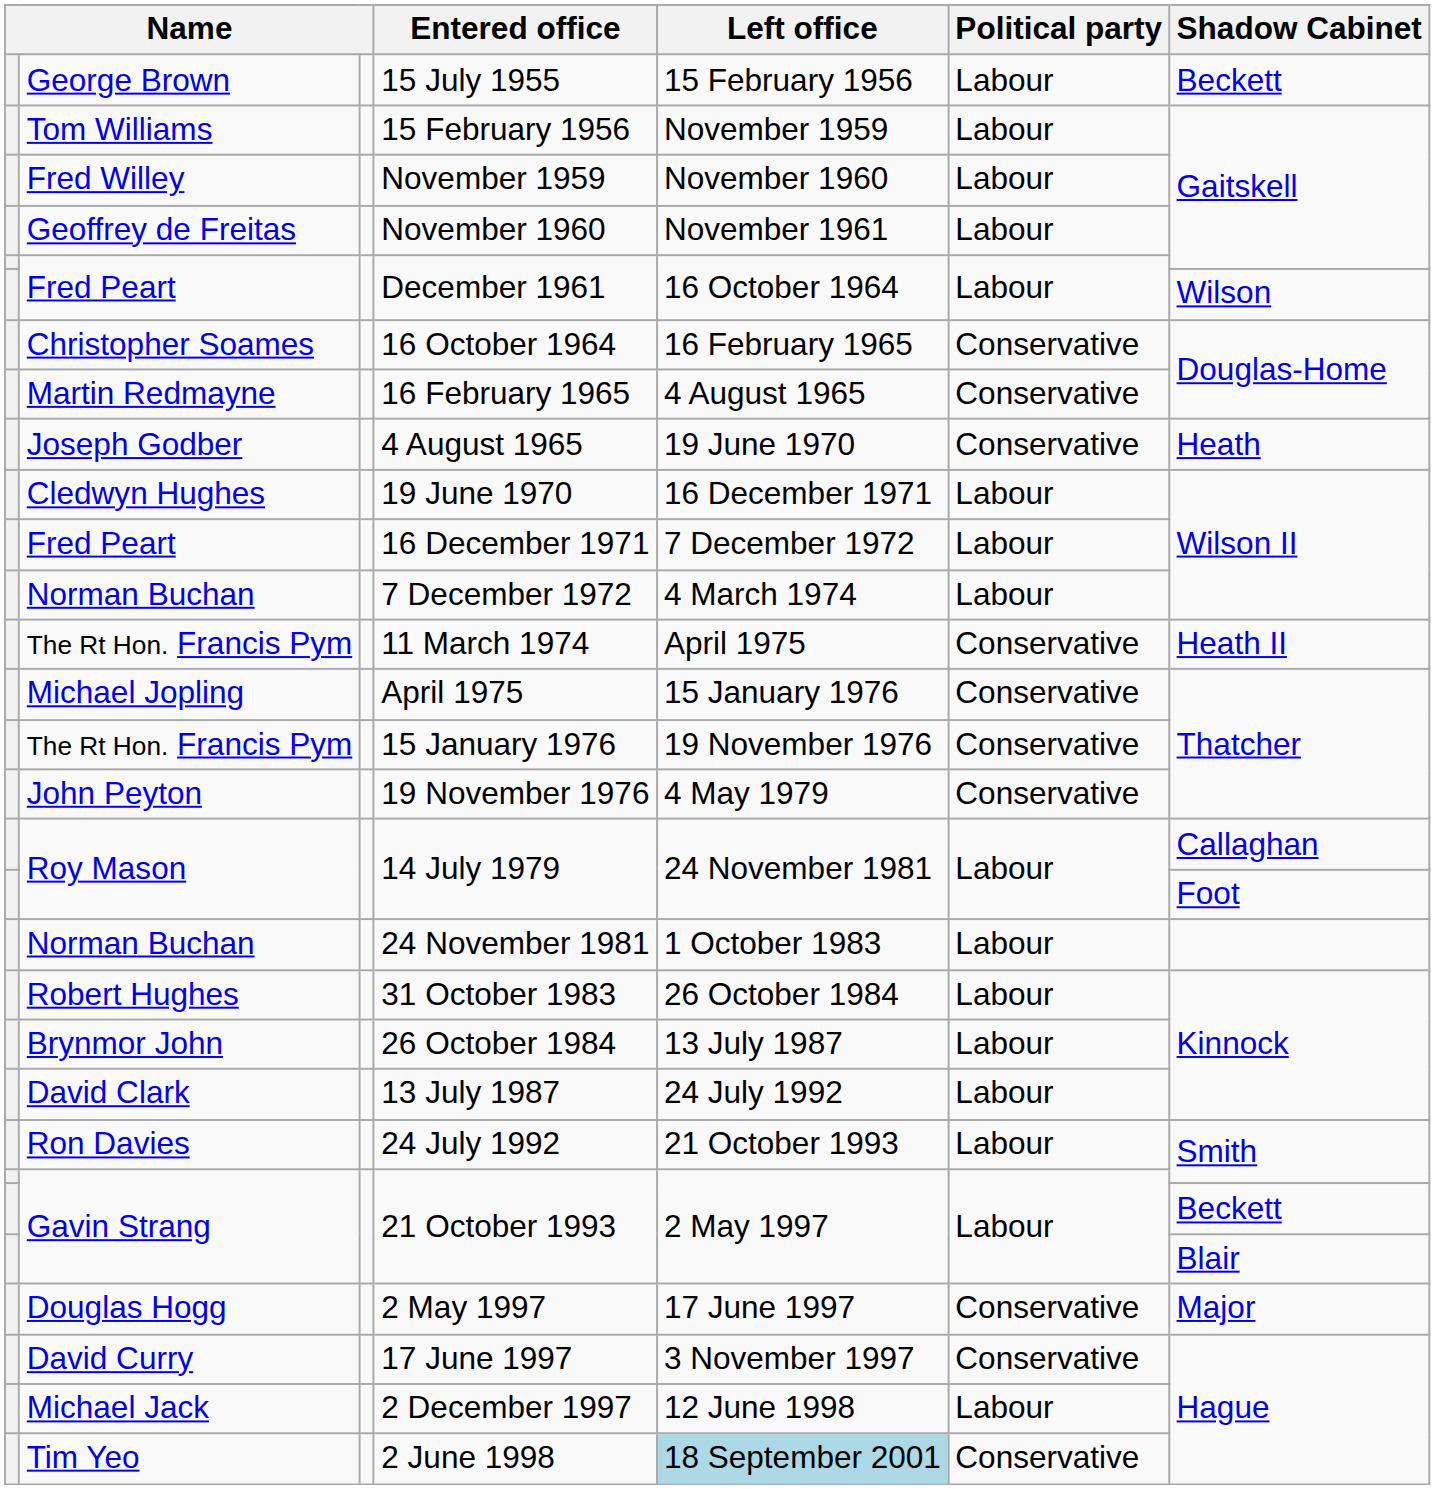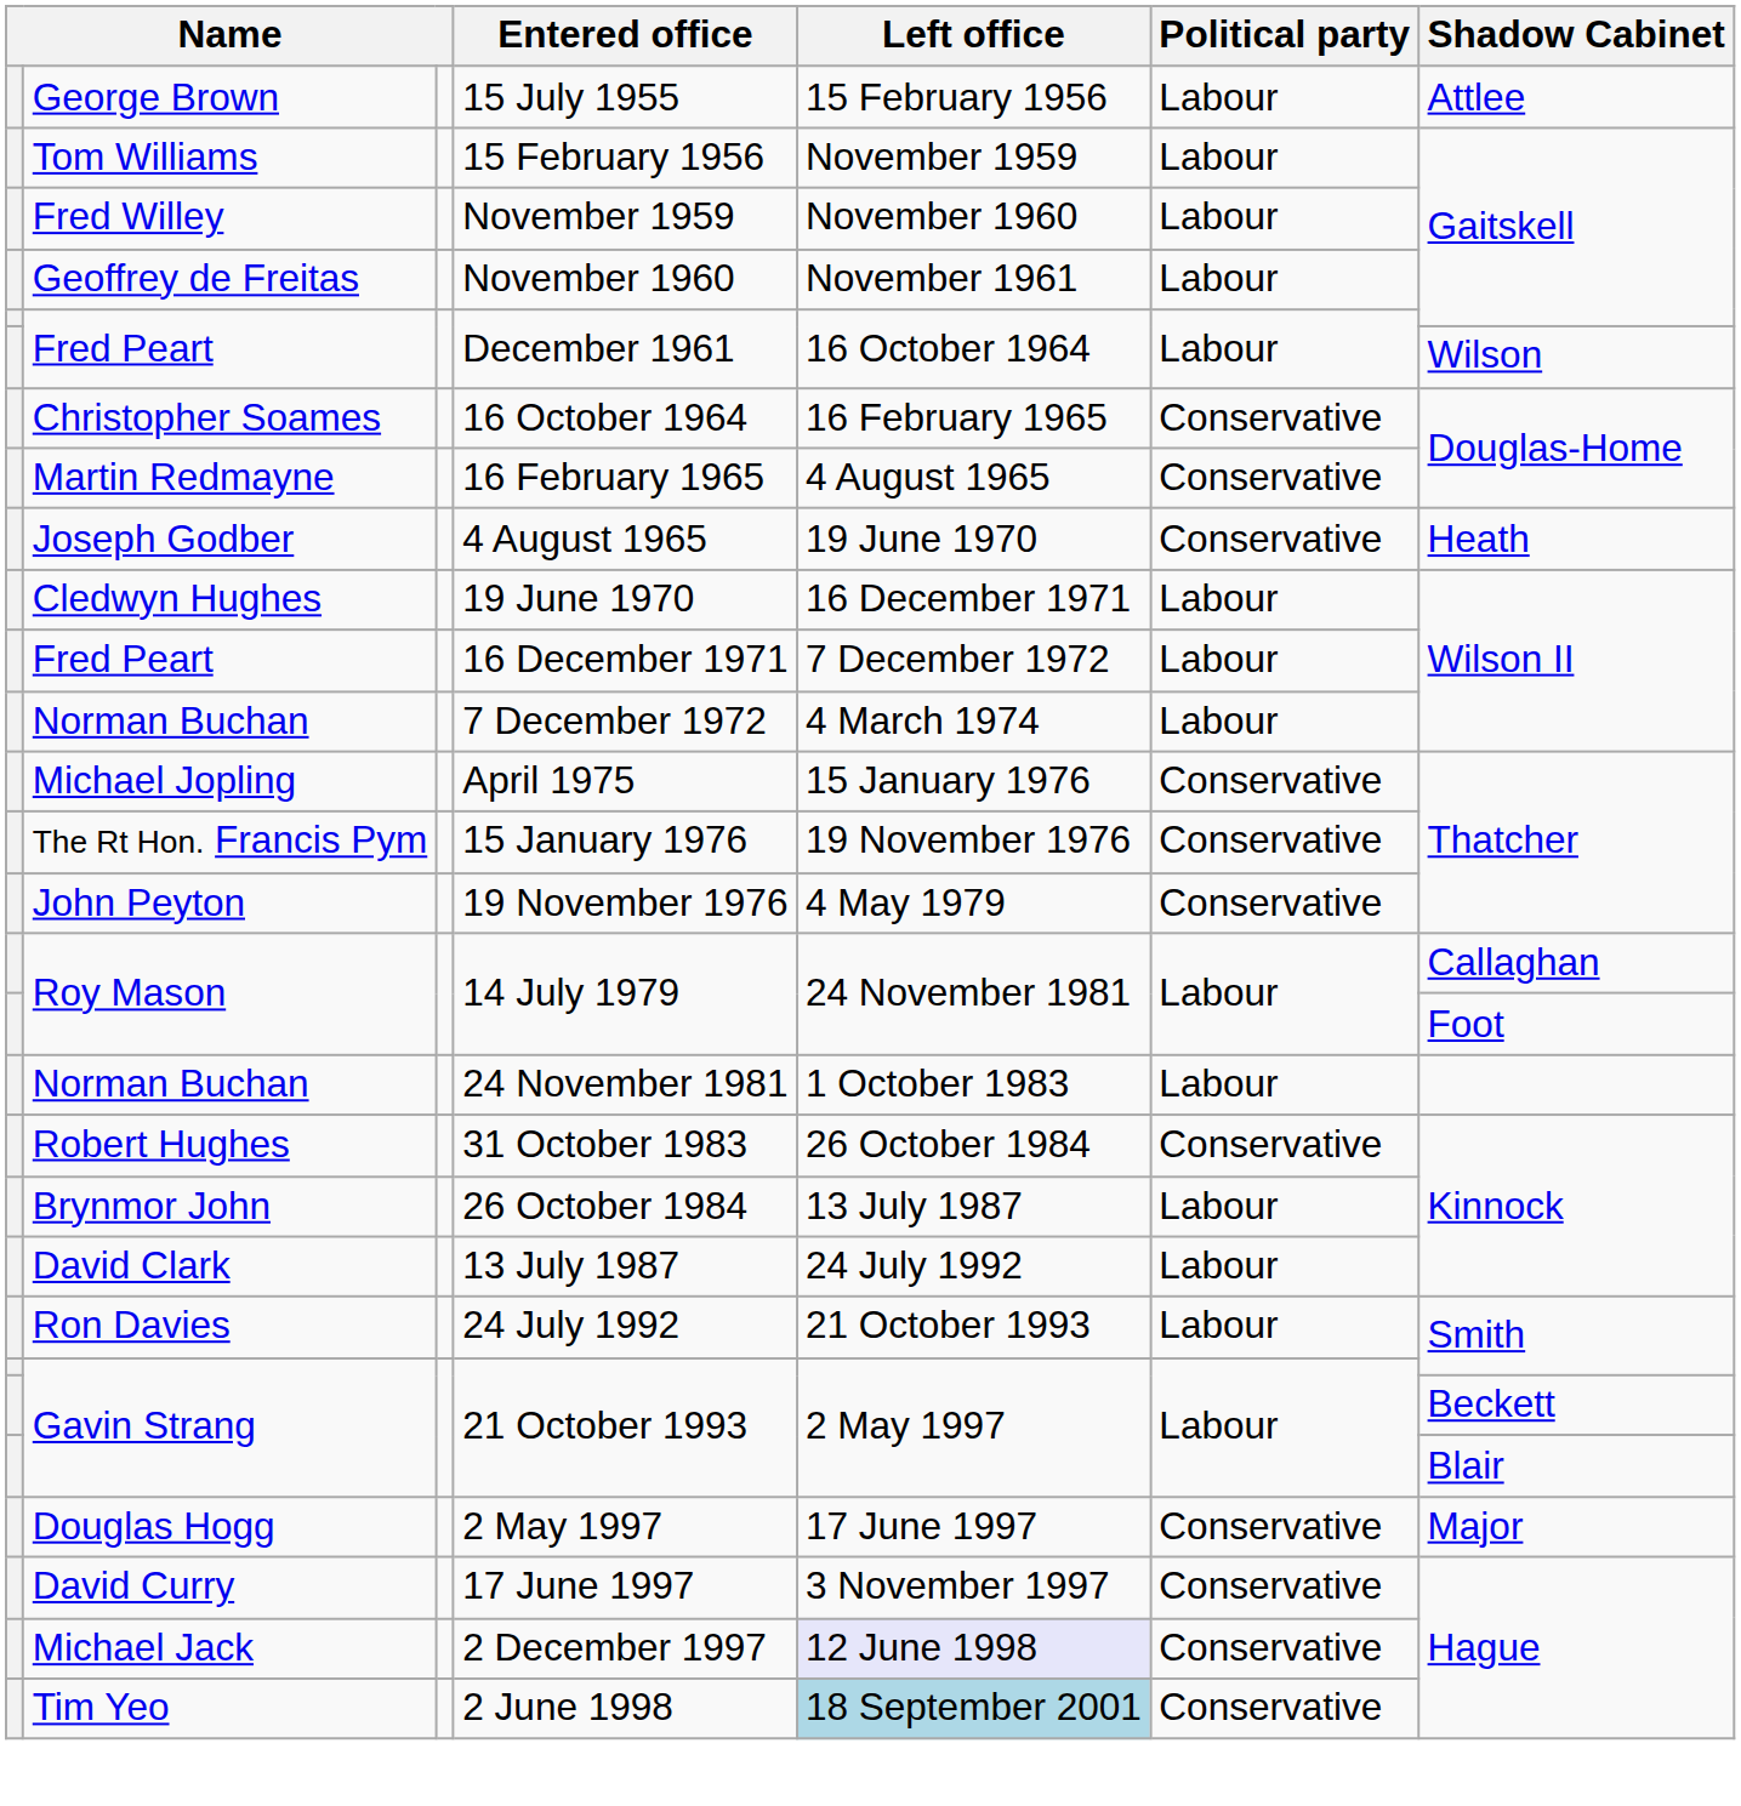15 July 1955 | Shadow Cabinet: Beckett -> Attlee
- row: The Rt Hon. Francis Pym | 11 March 1974 | April 1975 | Conservative | Heath II
31 October 1983 | Political party: Labour -> Conservative
2 December 1997 | Left office: no background -> lavender background
2 December 1997 | Political party: Labour -> Conservative
